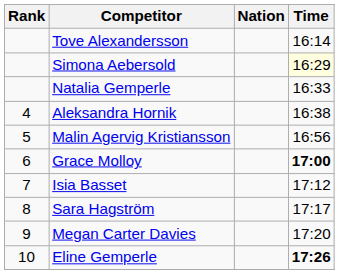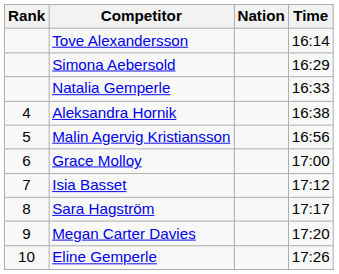Simona Aebersold | Time: lightyellow background -> no background
Grace Molloy | Time: bold -> normal
Eline Gemperle | Time: bold -> normal
